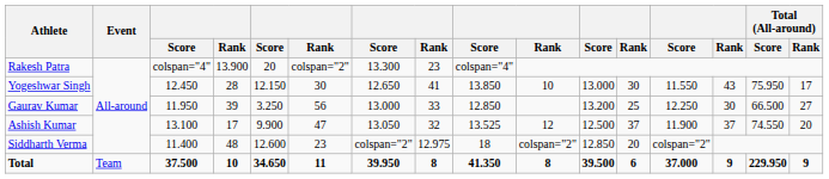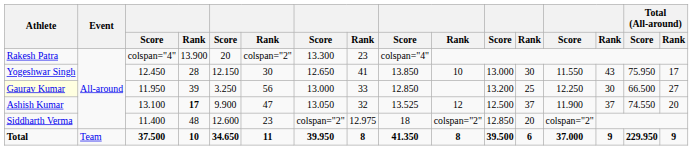row 5 | Athlete: no background -> lightyellow background
row 6 | column 4: normal -> bold
